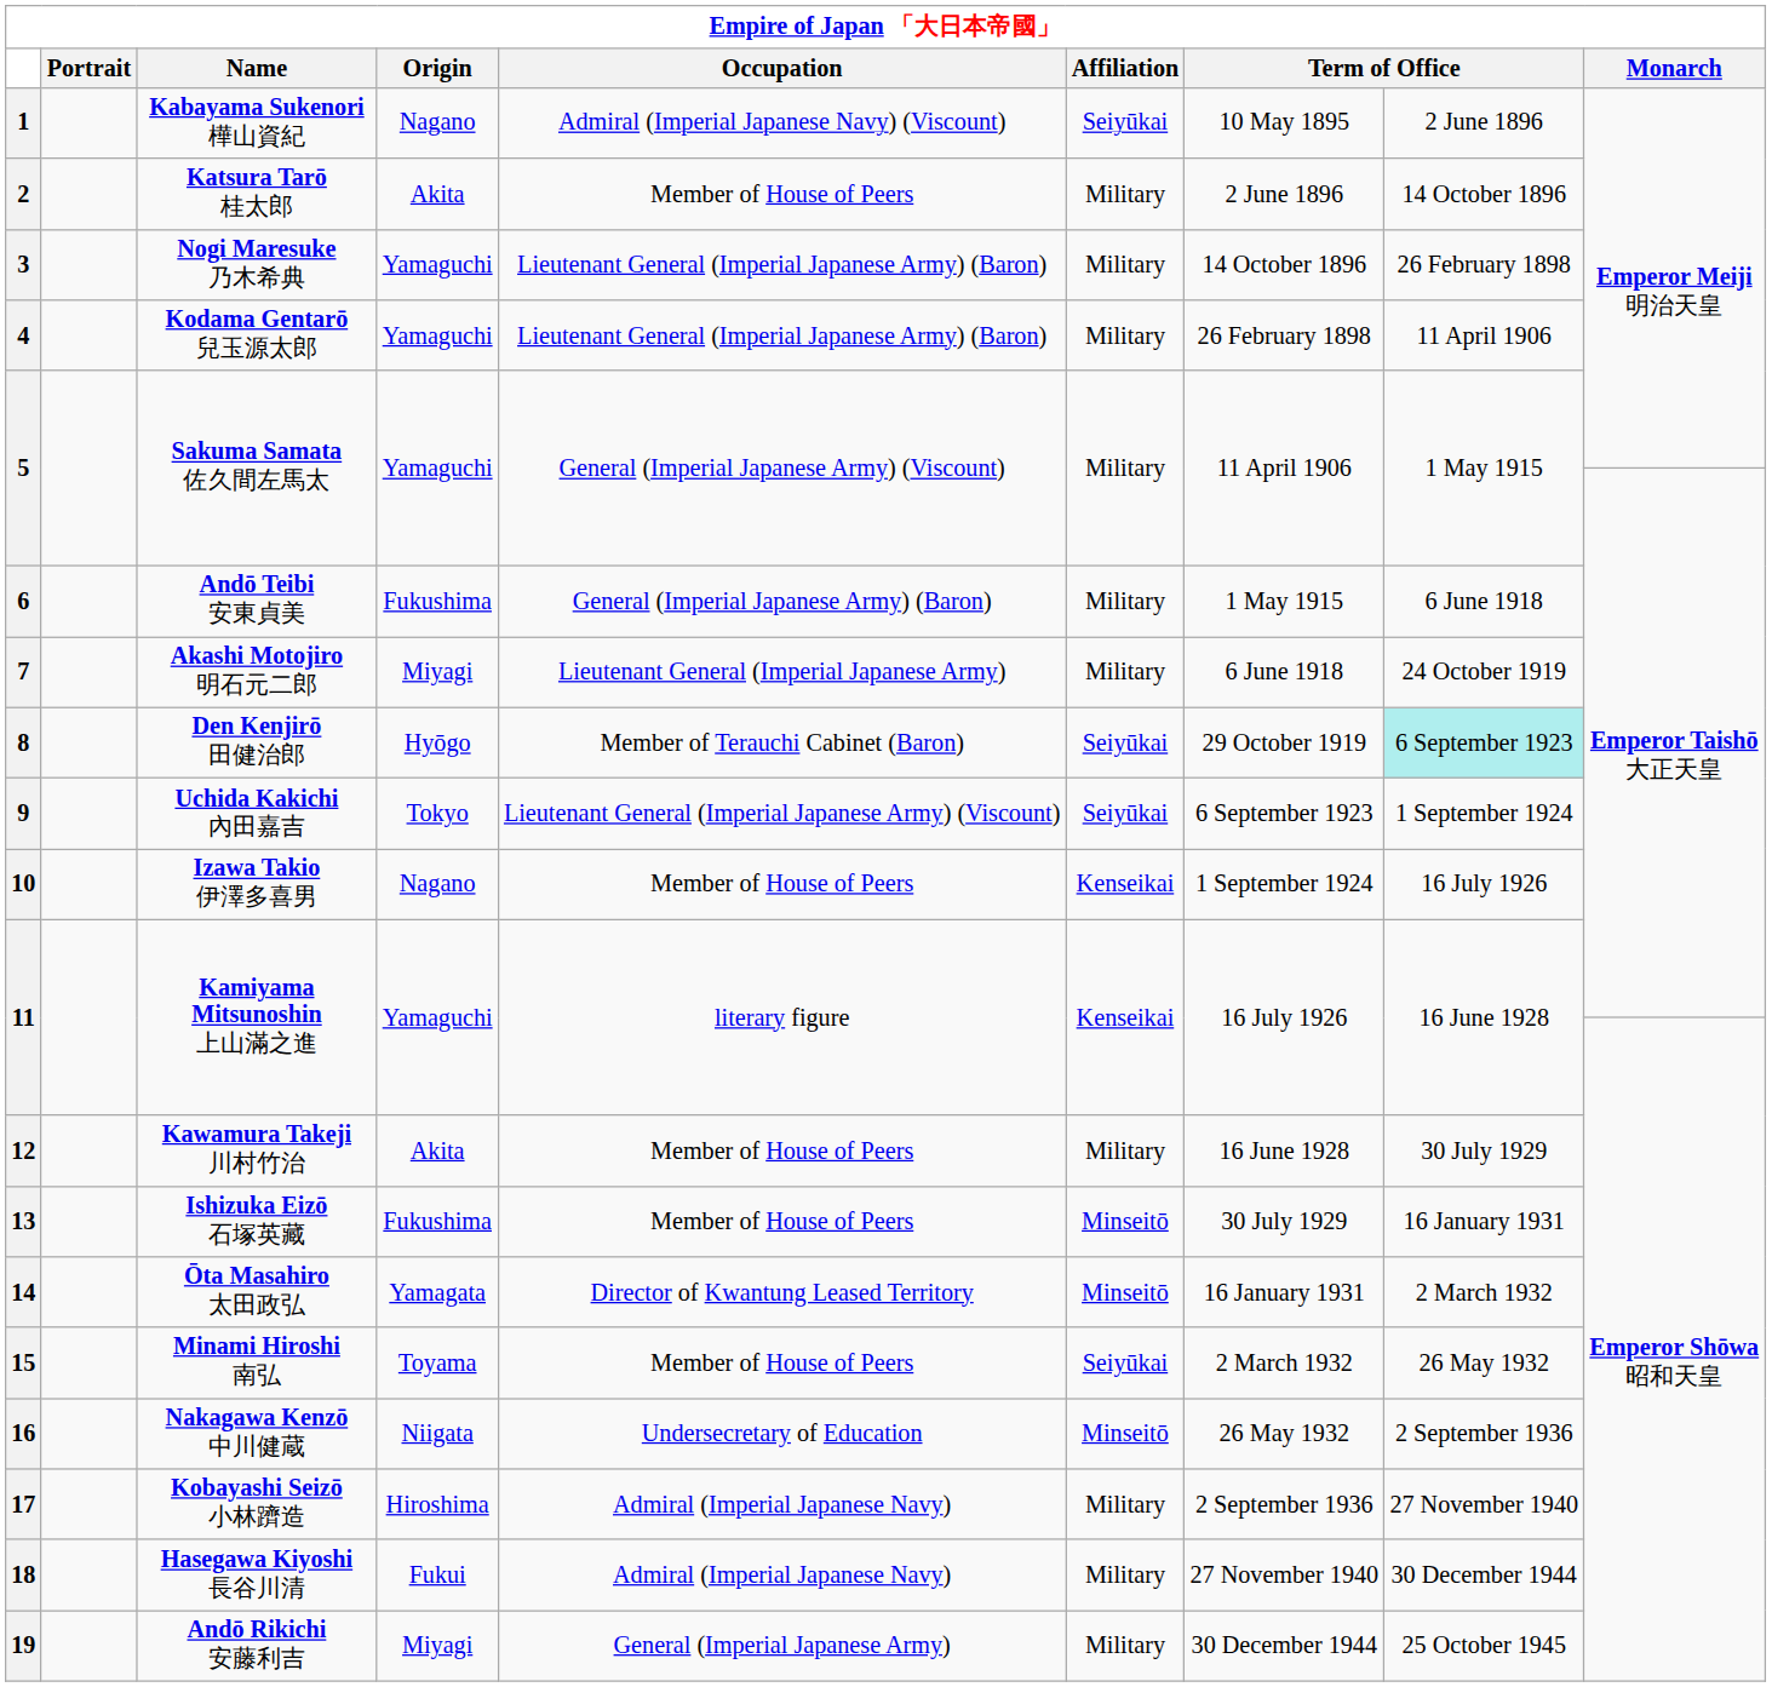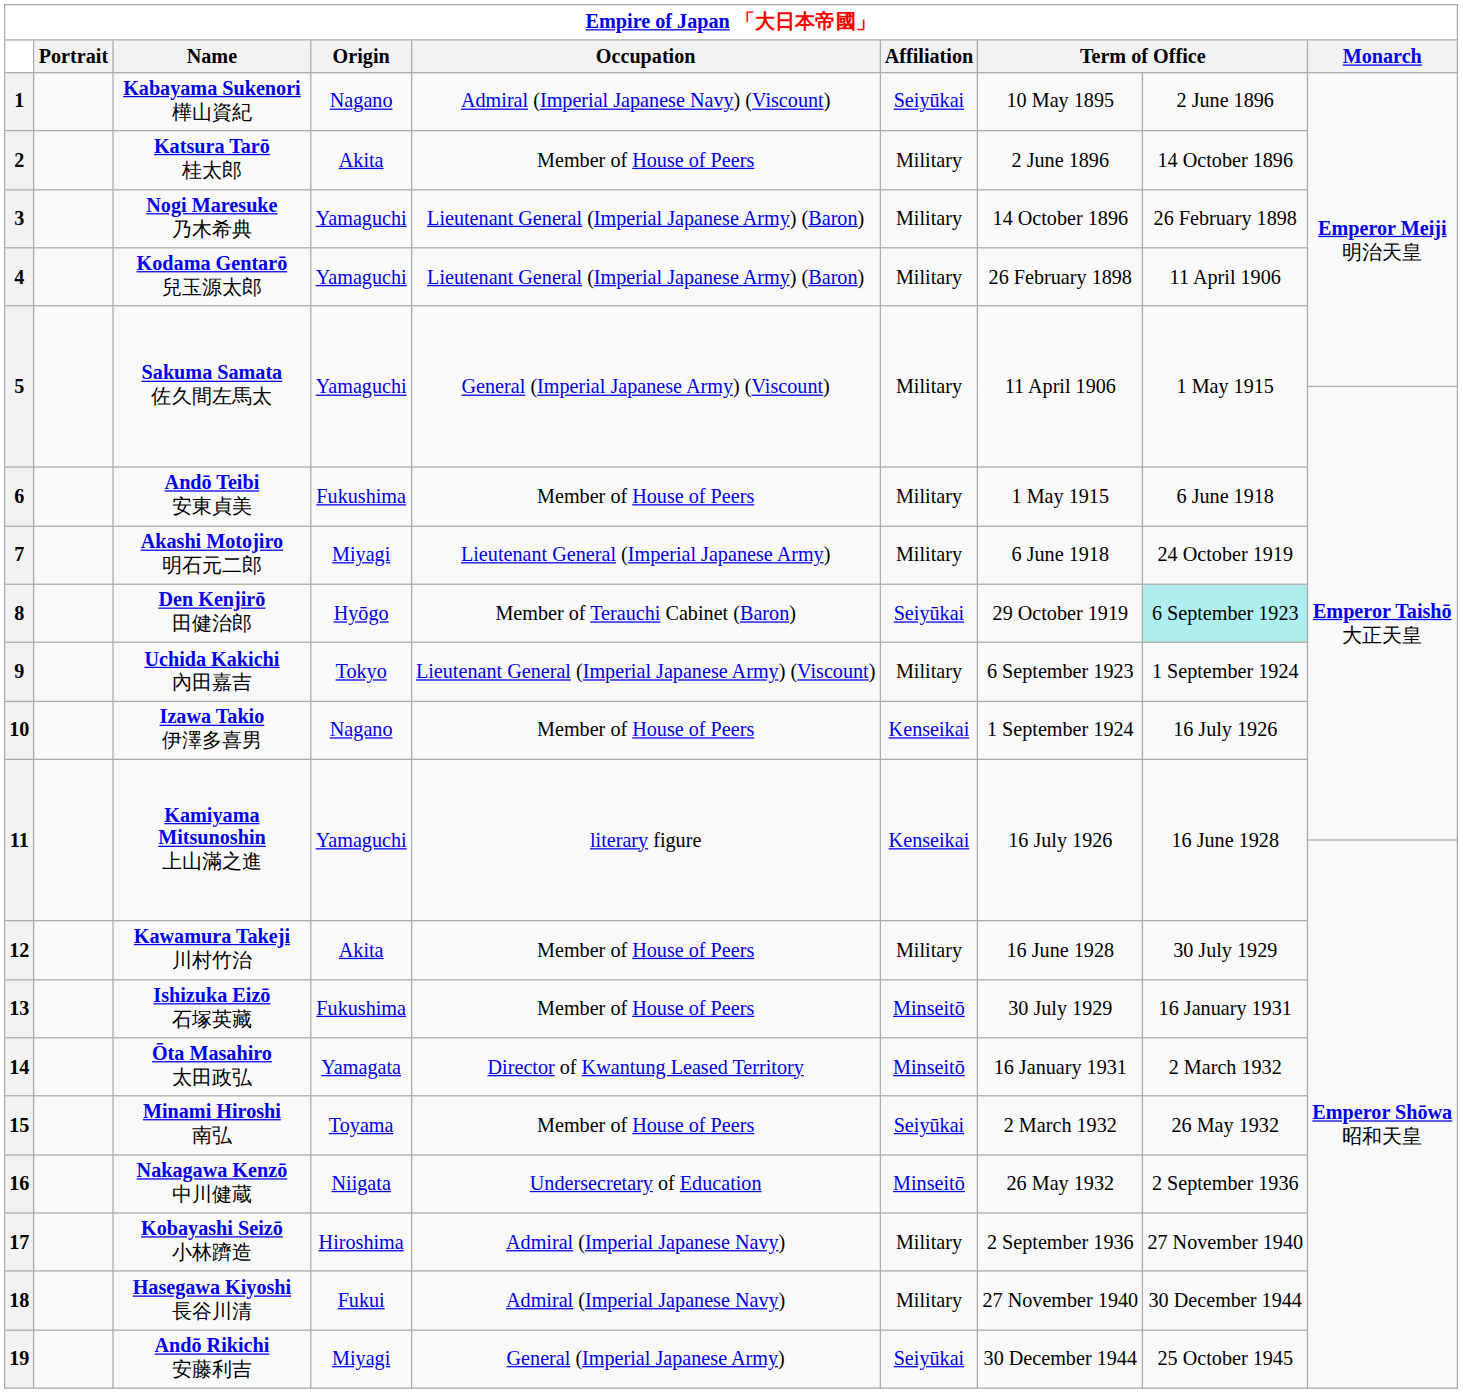6 | Occupation: General (Imperial Japanese Army) (Baron) -> Member of House of Peers
9 | Affiliation: Seiyūkai -> Military
19 | Affiliation: Military -> Seiyūkai
